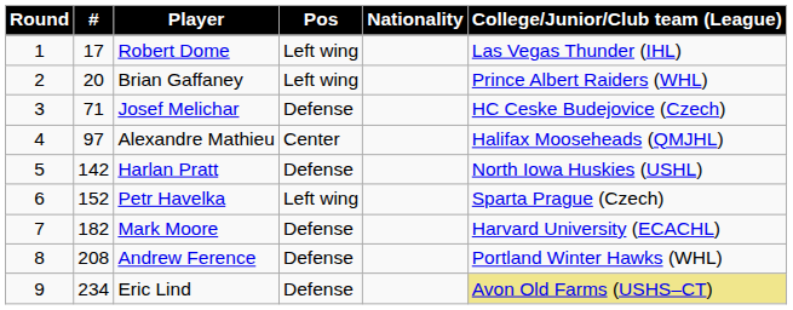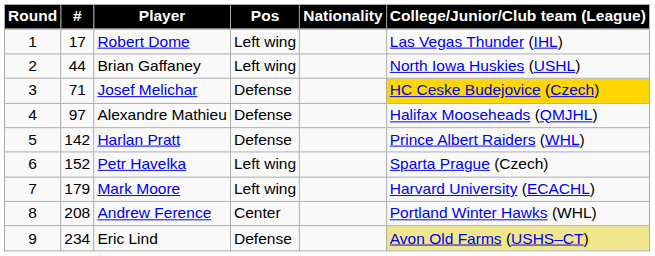Brian Gaffaney | #: 20 -> 44
Brian Gaffaney | College/Junior/Club team (League): Prince Albert Raiders (WHL) -> North Iowa Huskies (USHL)
Josef Melichar | College/Junior/Club team (League): no background -> gold background
Alexandre Mathieu | Pos: Center -> Defense
Harlan Pratt | College/Junior/Club team (League): North Iowa Huskies (USHL) -> Prince Albert Raiders (WHL)
Mark Moore | #: 182 -> 179
Mark Moore | Pos: Defense -> Left wing
Andrew Ference | Pos: Defense -> Center
